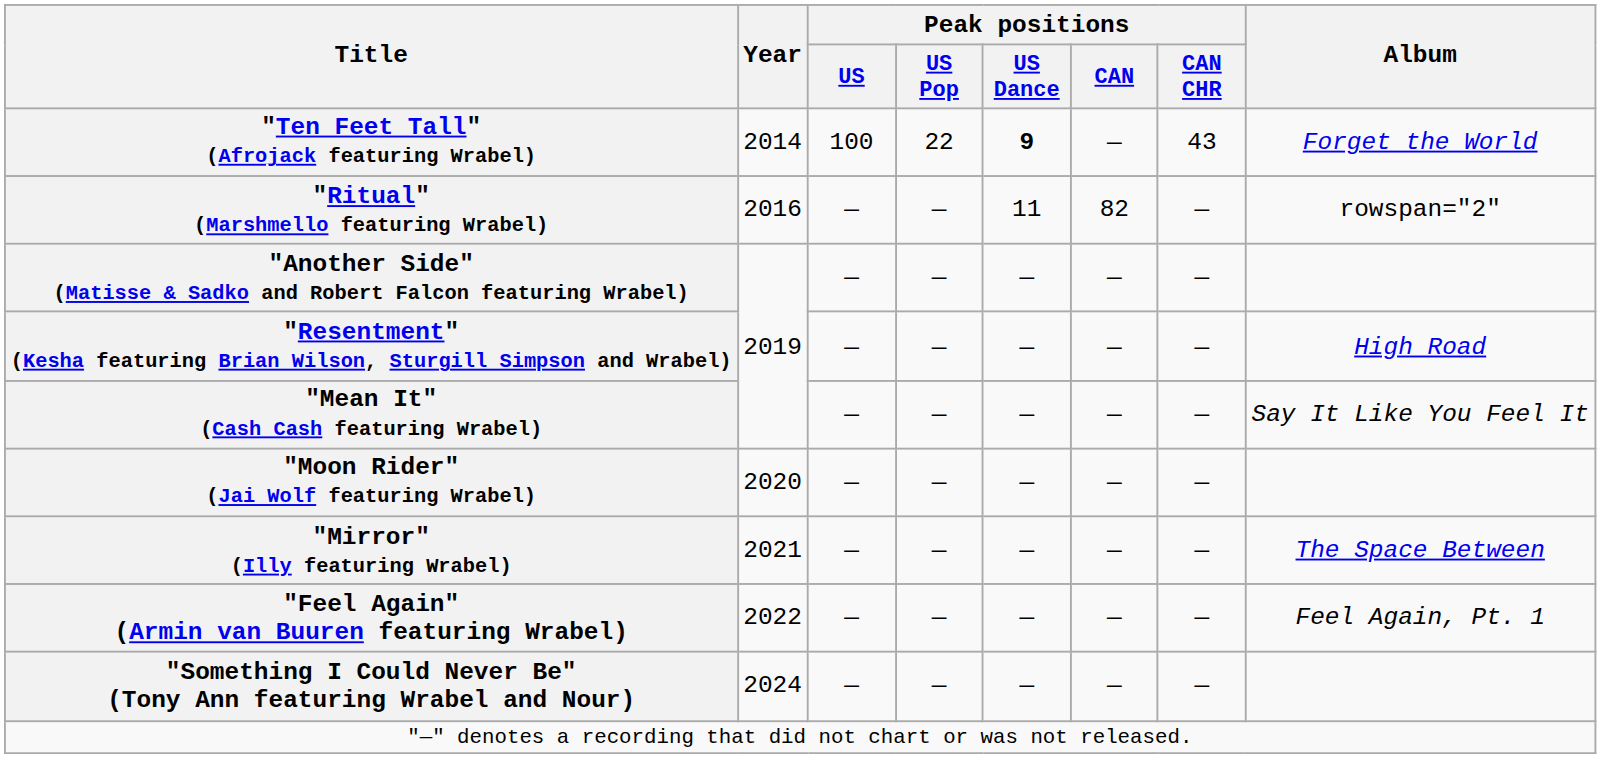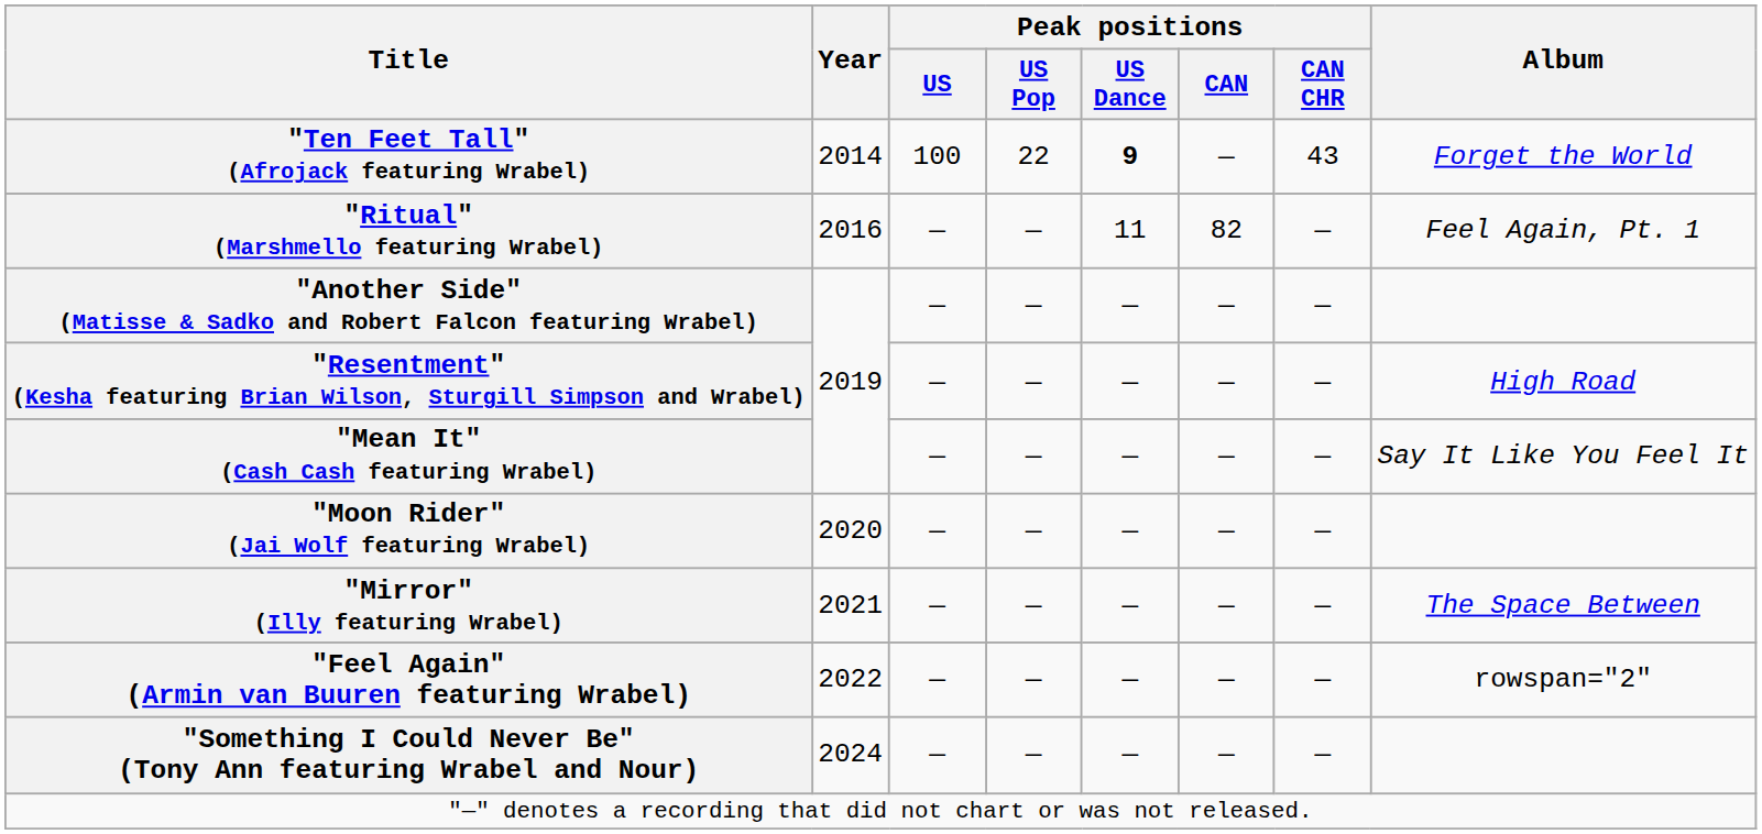"Ritual" (Marshmello featuring Wrabel) | Album: rowspan="2" -> Feel Again, Pt. 1
"Feel Again" (Armin van Buuren featuring Wrabel) | Album: Feel Again, Pt. 1 -> rowspan="2"
